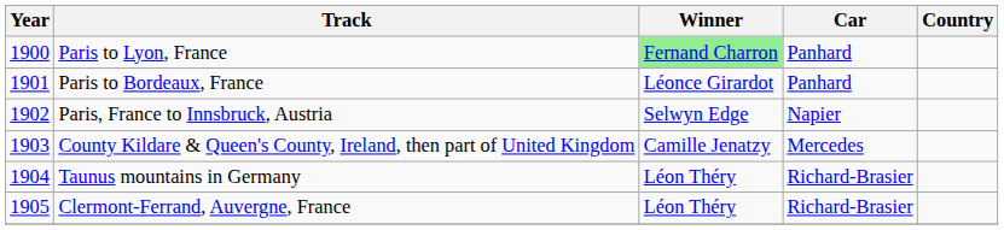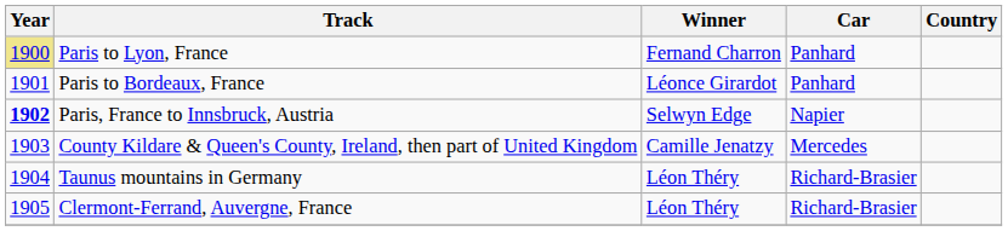Paris to Lyon, France | Year: no background -> khaki background
Paris to Lyon, France | Winner: lightgreen background -> no background
Paris, France to Innsbruck, Austria | Year: normal -> bold
